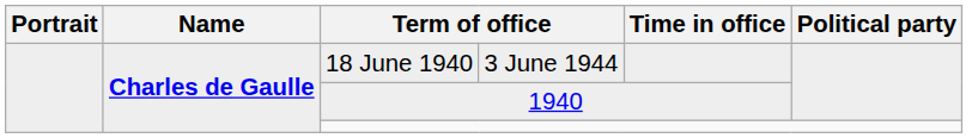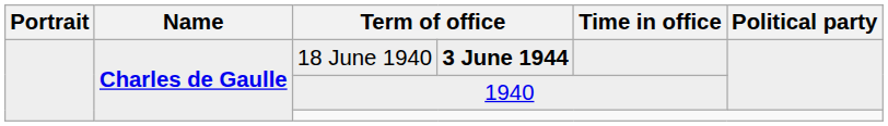18 June 1940 | column 4: normal -> bold
